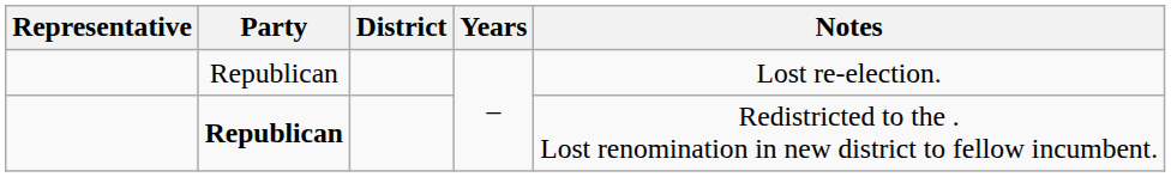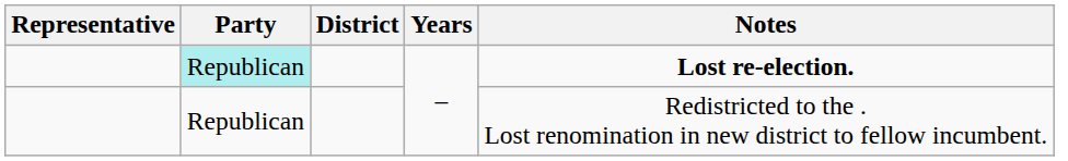row 2 | Party: no background -> paleturquoise background
row 2 | Notes: normal -> bold
row 3 | Party: bold -> normal
